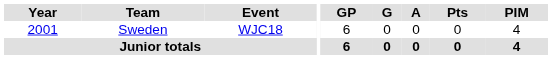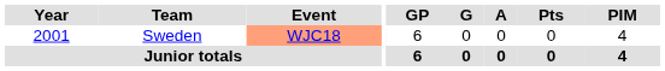Sweden | Event: no background -> lightsalmon background
